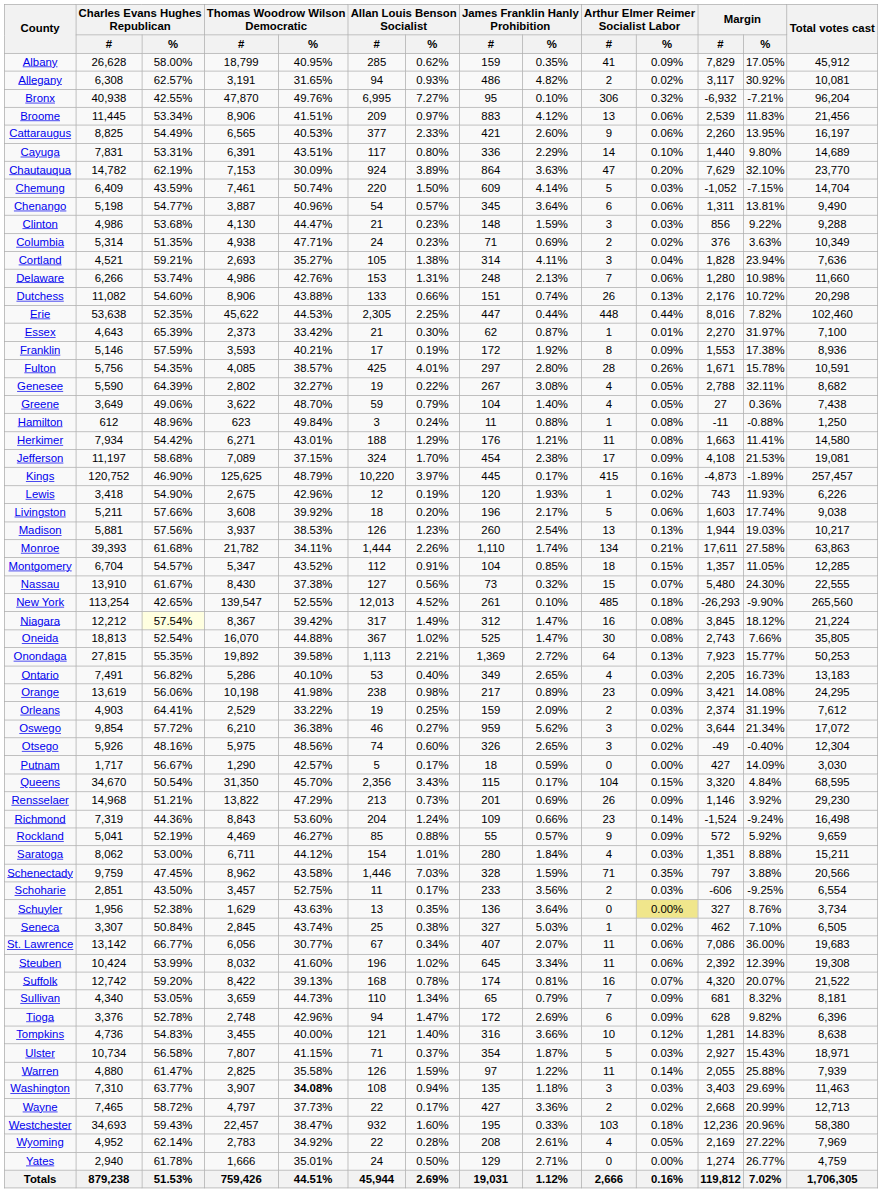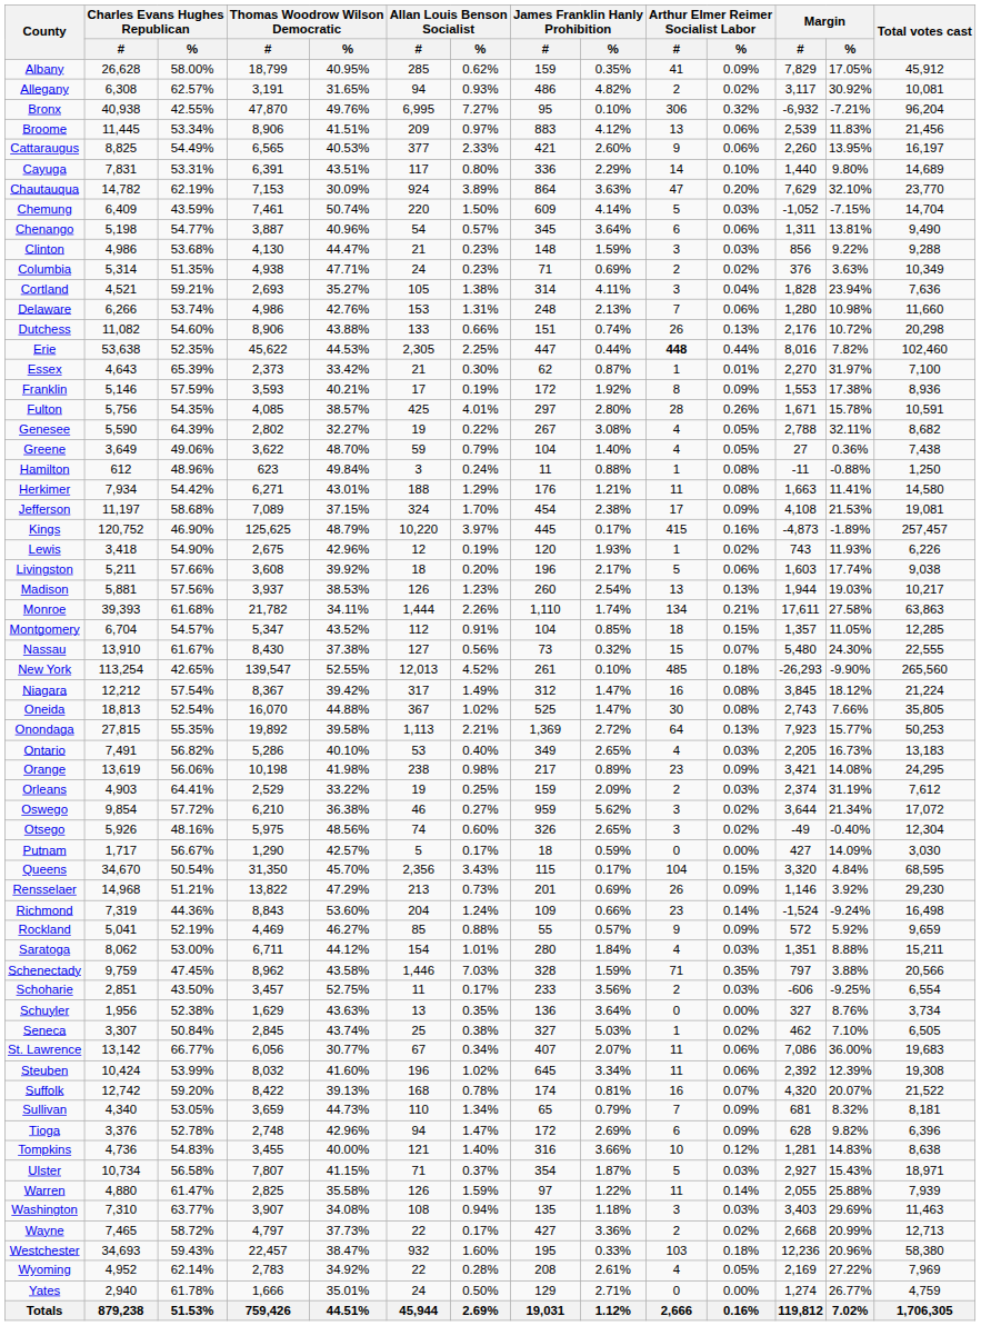Erie | Arthur Elmer Reimer Socialist Labor / #: normal -> bold
Niagara | Charles Evans Hughes Republican / %: lightyellow background -> no background
Schuyler | Arthur Elmer Reimer Socialist Labor / %: khaki background -> no background
Washington | Thomas Woodrow Wilson Democratic / %: bold -> normal
